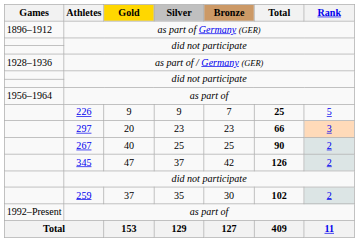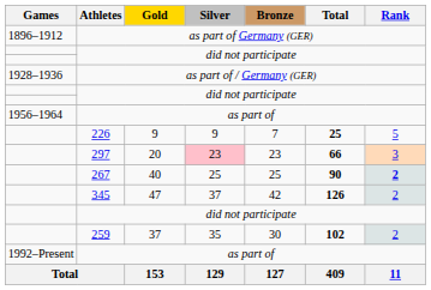297 | Silver: no background -> pink background
267 | Rank: normal -> bold
